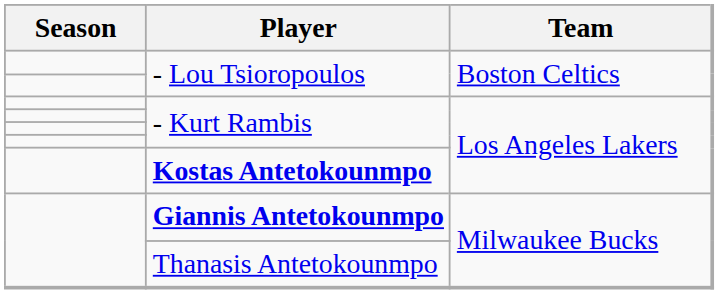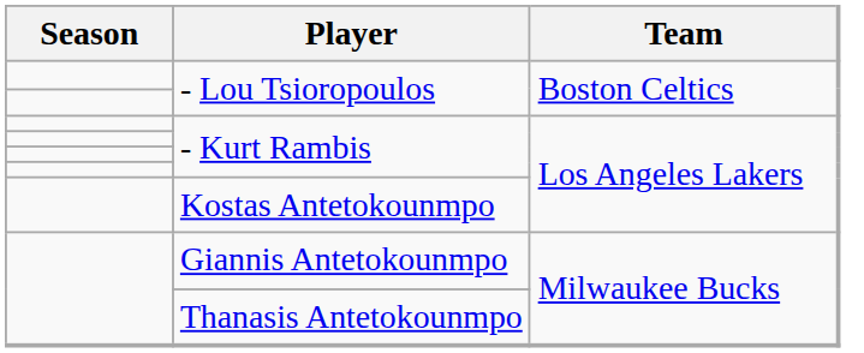Kostas Antetokounmpo | Player: bold -> normal
Giannis Antetokounmpo | Player: bold -> normal
